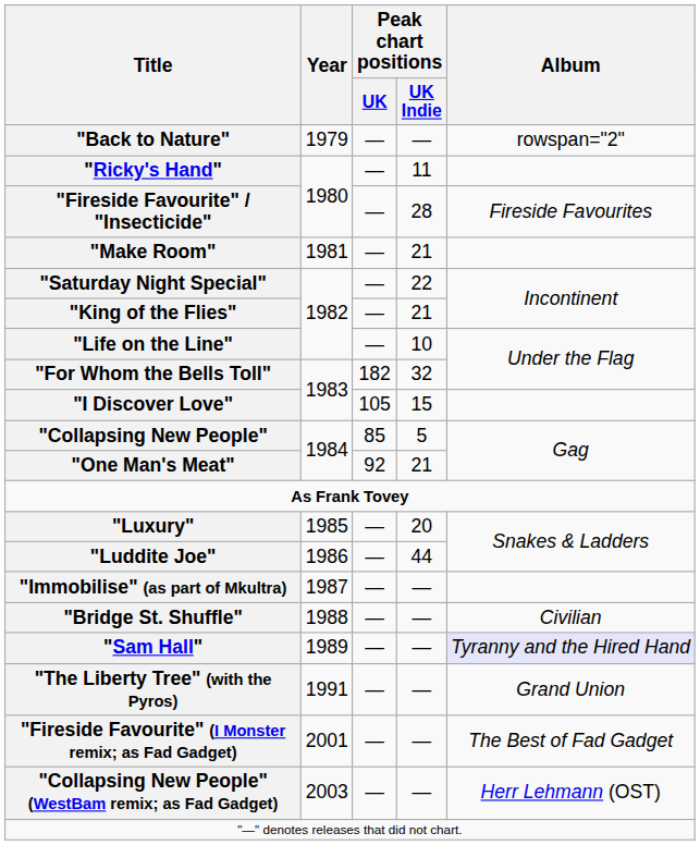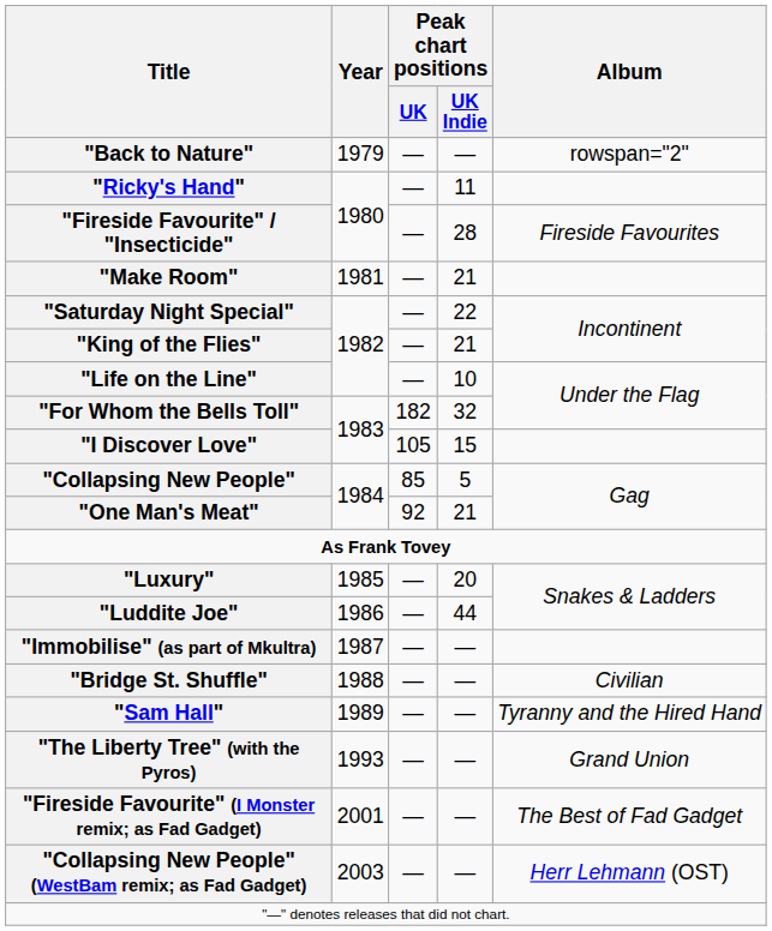"Sam Hall" | Album: lavender background -> no background
"The Liberty Tree" (with the Pyros) | Year: 1991 -> 1993
